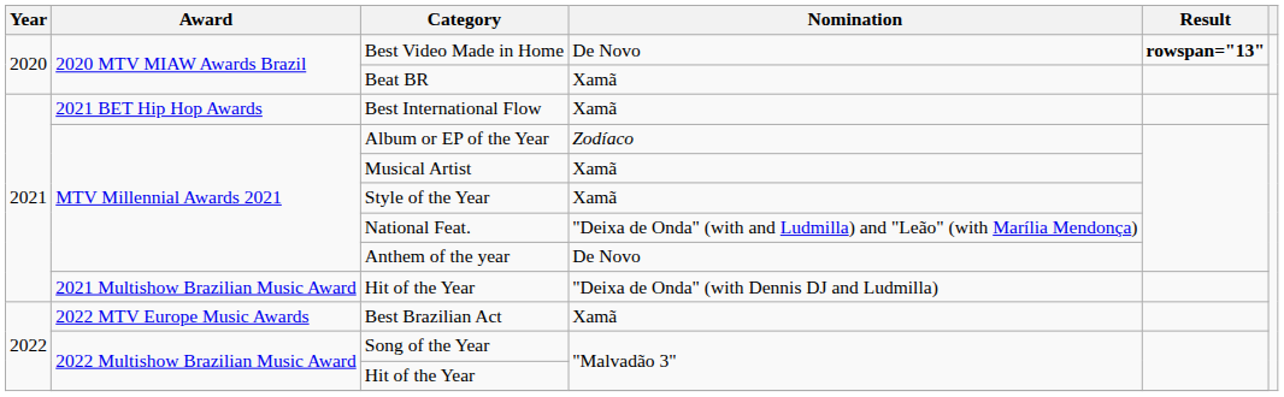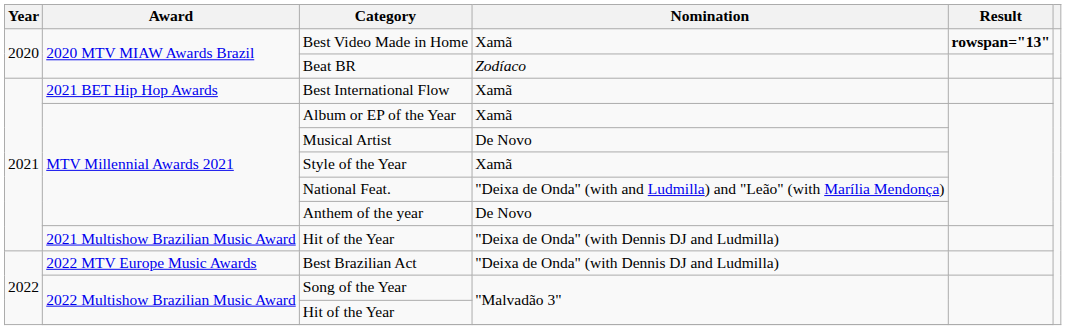Best Video Made in Home | Nomination: De Novo -> Xamã
Beat BR | Nomination: Xamã -> Zodíaco
Album or EP of the Year | Nomination: Zodíaco -> Xamã
Musical Artist | Nomination: Xamã -> De Novo
Best Brazilian Act | Nomination: Xamã -> "Deixa de Onda" (with Dennis DJ and Ludmilla)
